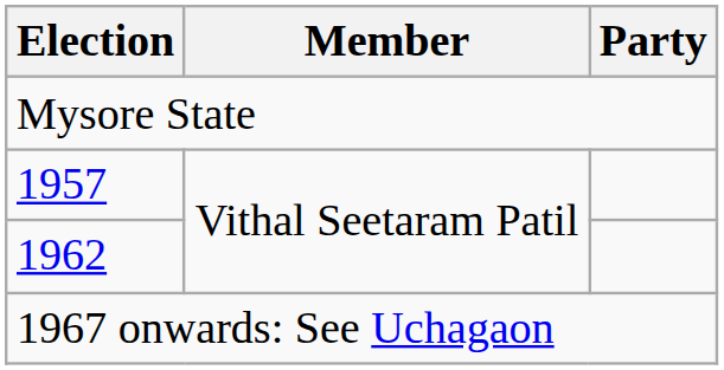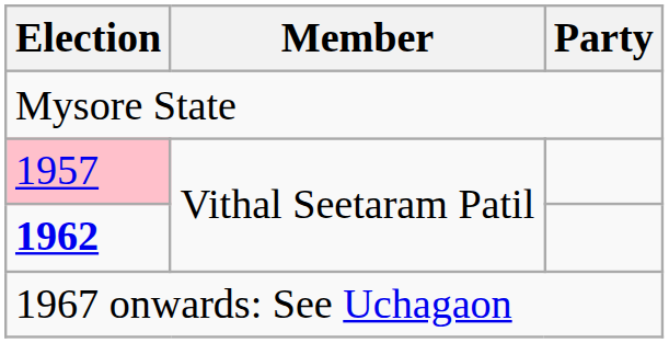1957 | Election: no background -> pink background
1962 | Election: normal -> bold
